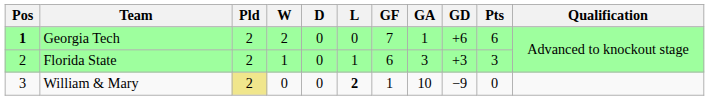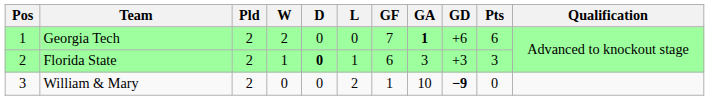Georgia Tech | Pos: bold -> normal
Georgia Tech | GA: normal -> bold
Florida State | D: normal -> bold
William & Mary | Pld: khaki background -> no background
William & Mary | L: bold -> normal
William & Mary | GD: normal -> bold
